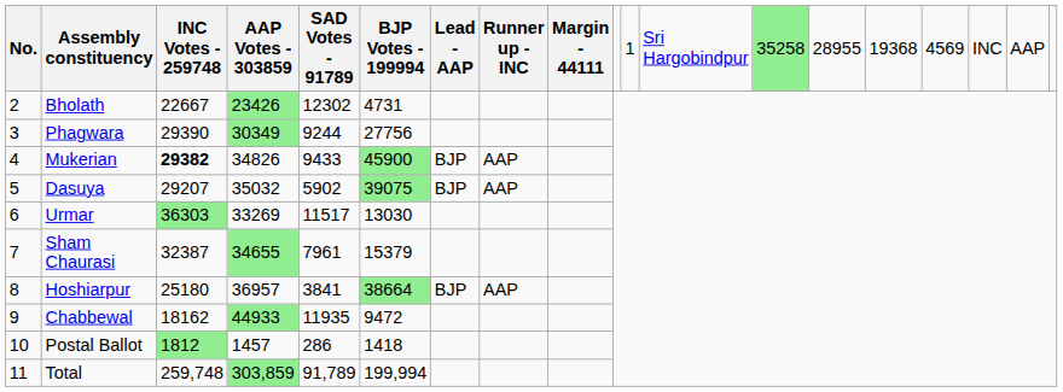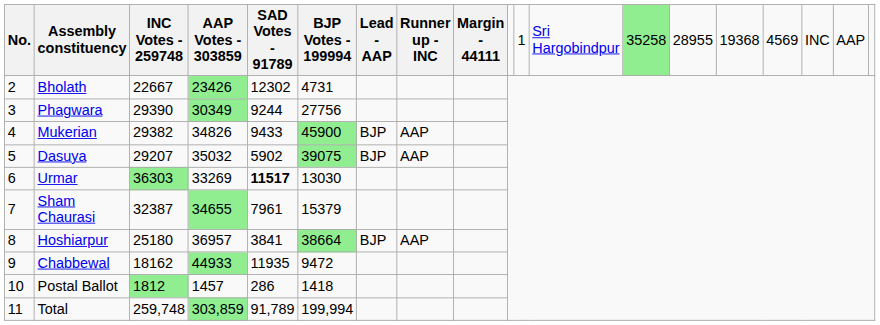Mukerian | column 3: bold -> normal
Urmar | column 5: normal -> bold
